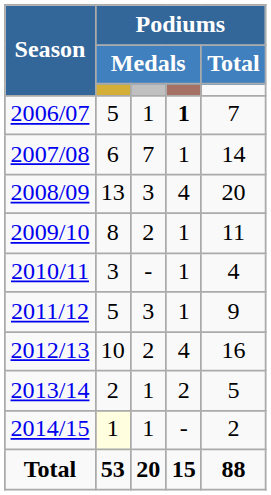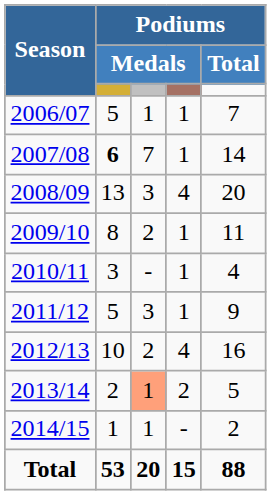2006/07 | column 4: bold -> normal
2007/08 | column 2: normal -> bold
2013/14 | column 3: no background -> lightsalmon background
2014/15 | column 2: lightyellow background -> no background
